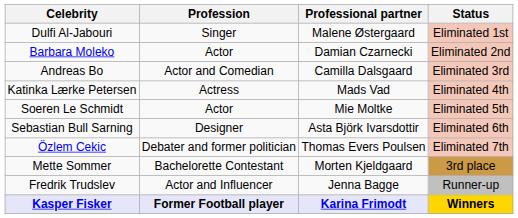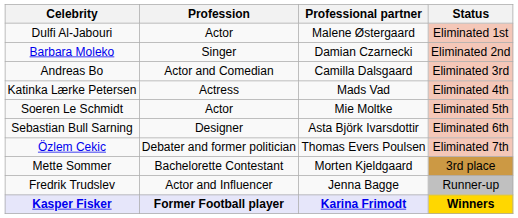Dulfi Al-Jabouri | Profession: Singer -> Actor
Barbara Moleko | Profession: Actor -> Singer
